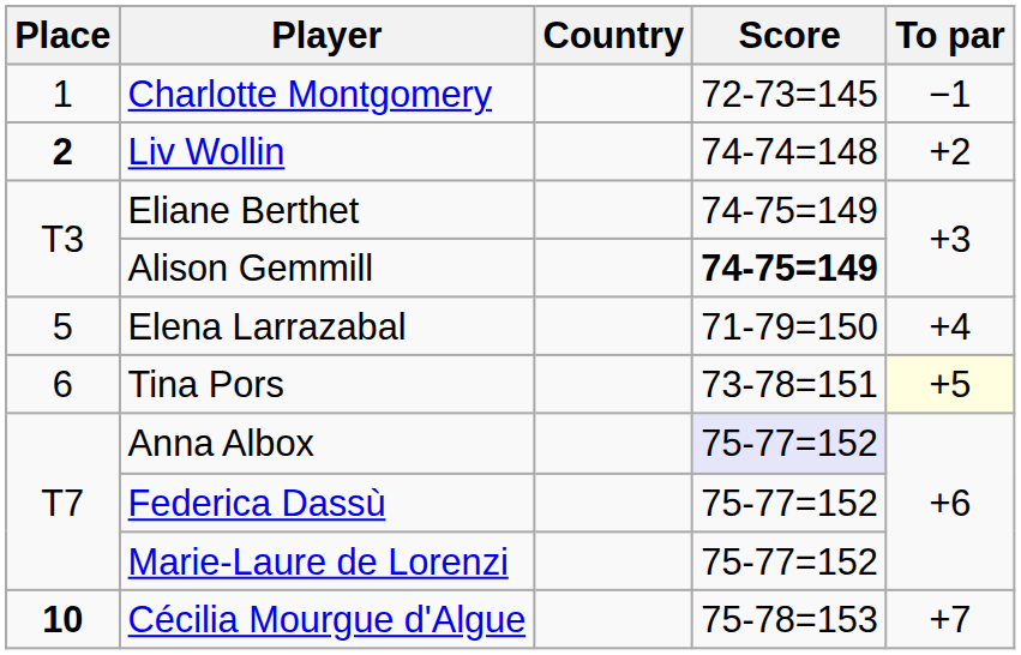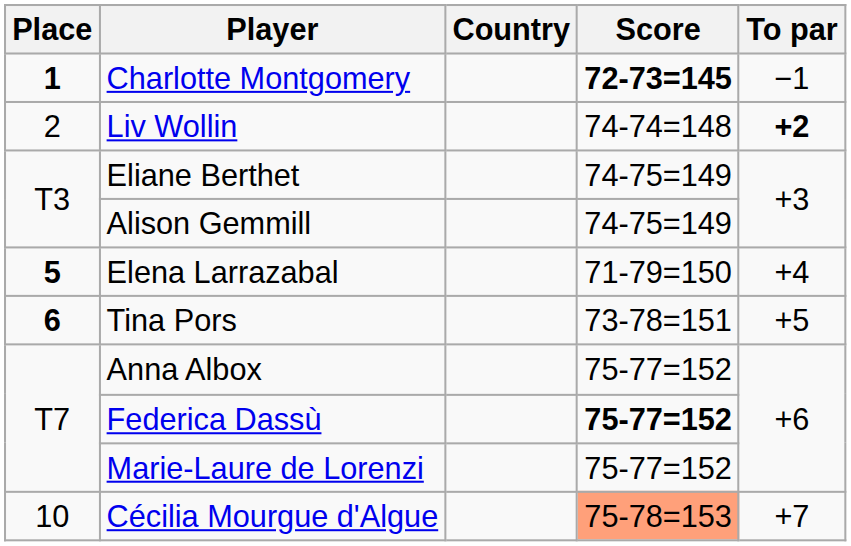Charlotte Montgomery | Place: normal -> bold
Charlotte Montgomery | Score: normal -> bold
Liv Wollin | Place: bold -> normal
Liv Wollin | To par: normal -> bold
Alison Gemmill | Score: bold -> normal
Elena Larrazabal | Place: normal -> bold
Tina Pors | Place: normal -> bold
Tina Pors | To par: lightyellow background -> no background
Anna Albox | Score: lavender background -> no background
Federica Dassù | Score: normal -> bold
Cécilia Mourgue d'Algue | Place: bold -> normal
Cécilia Mourgue d'Algue | Score: no background -> lightsalmon background
